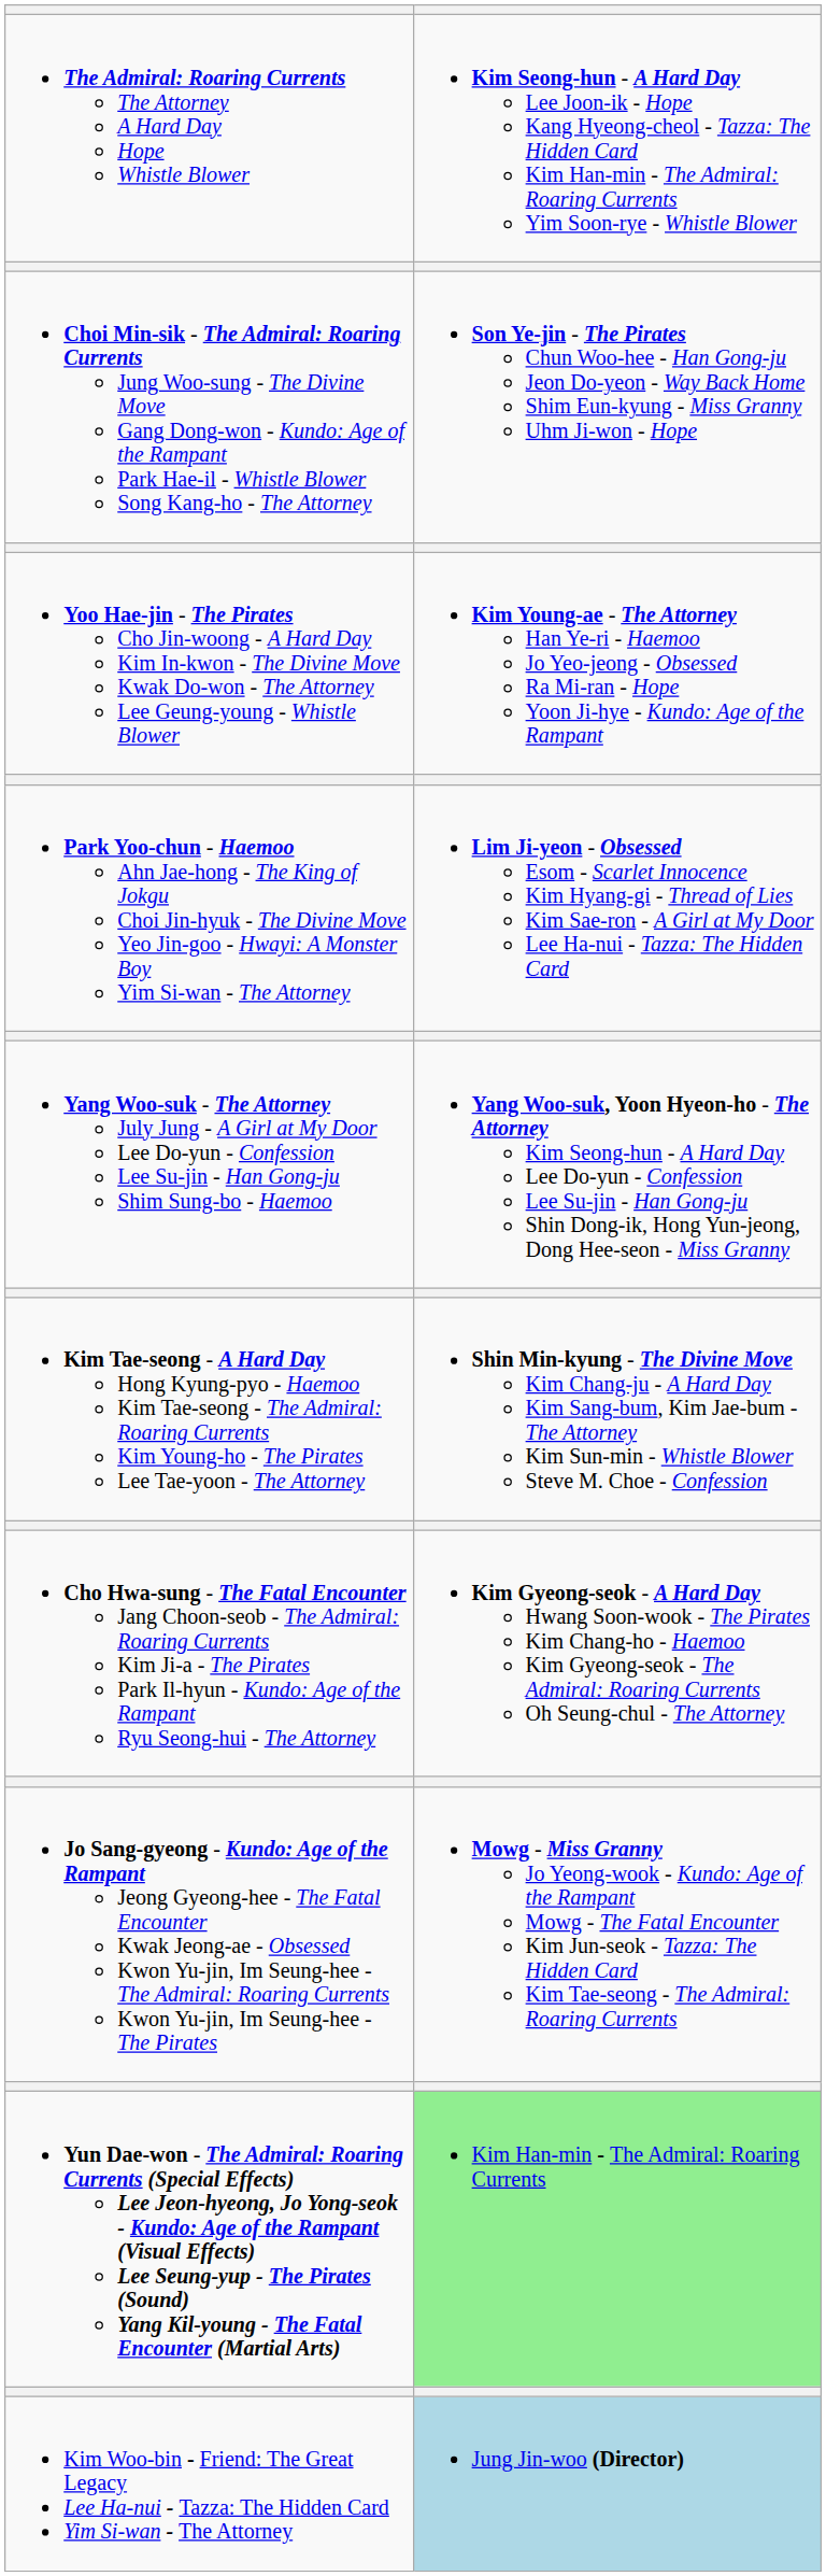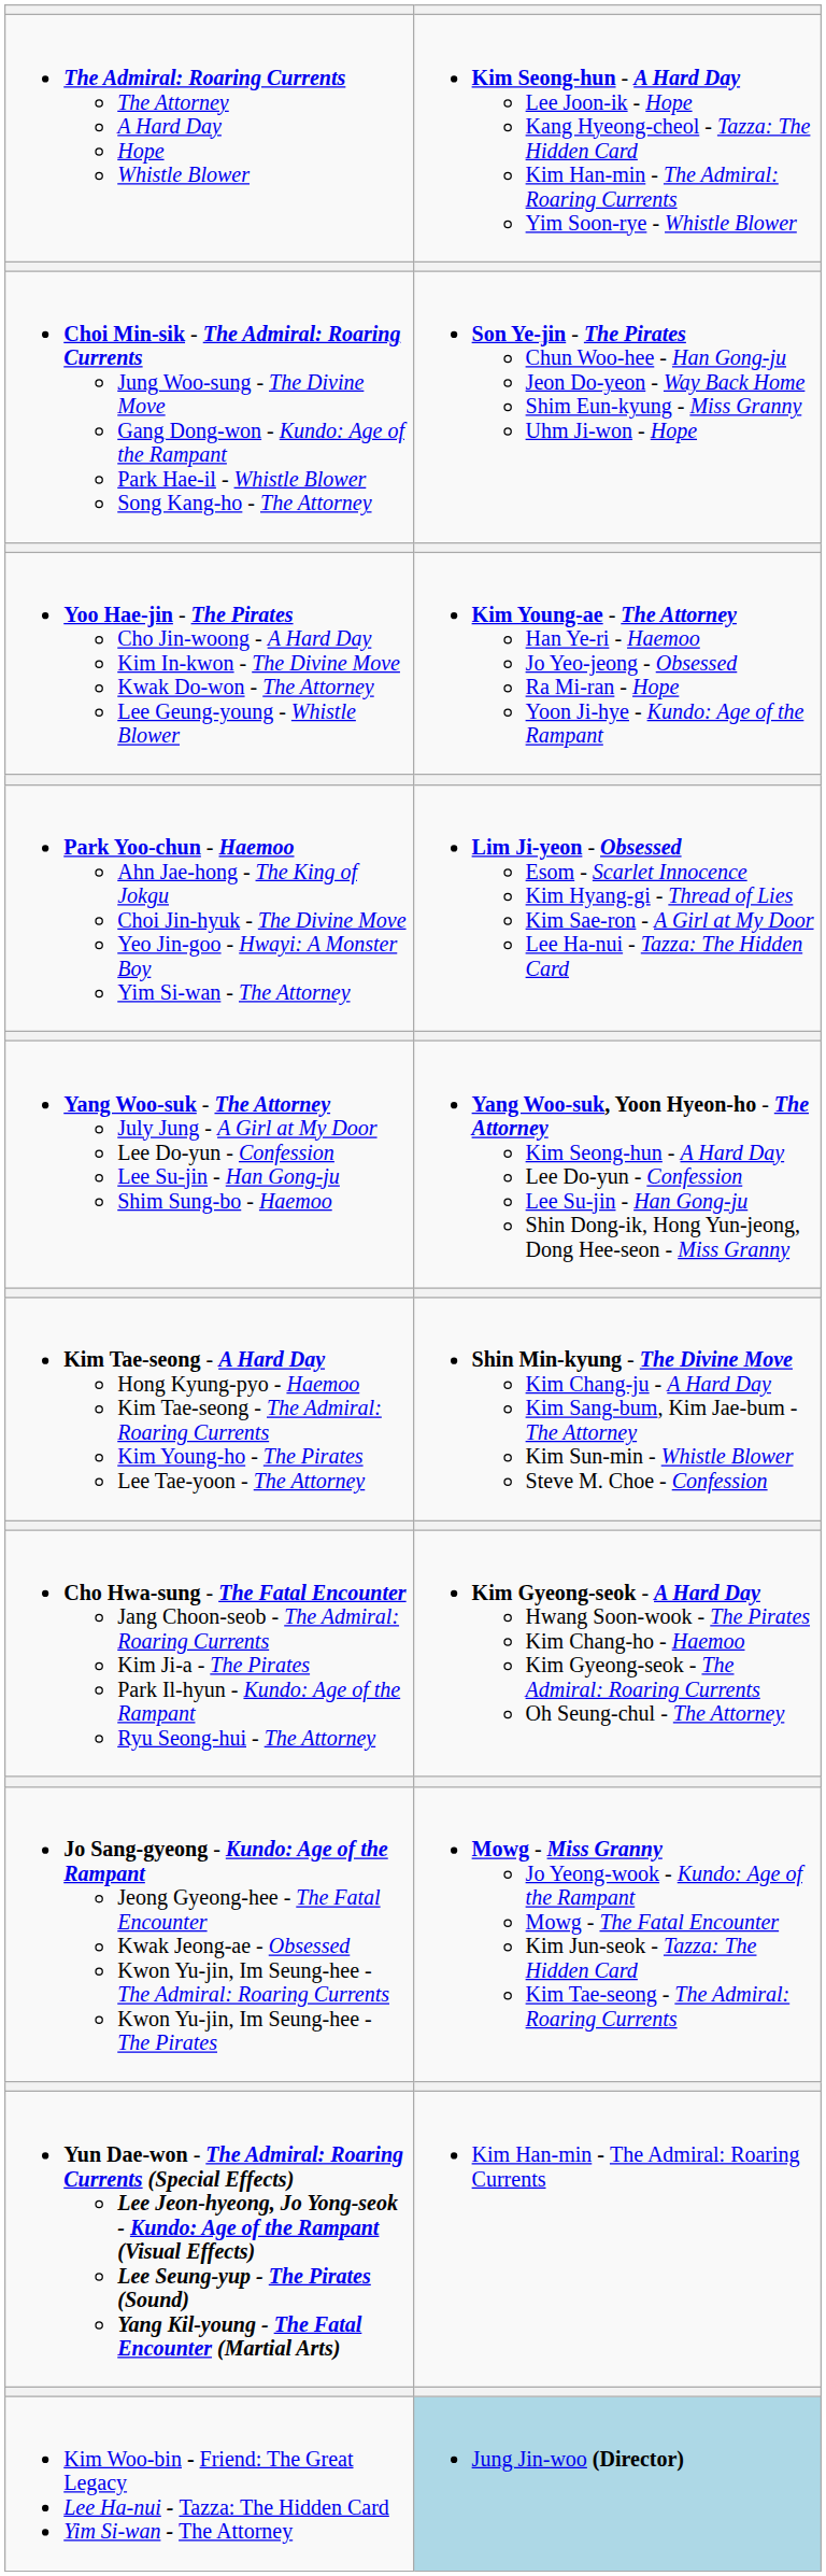row 18 | column 2: lightgreen background -> no background
